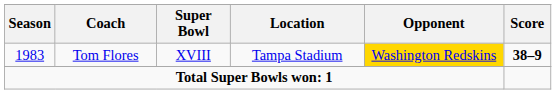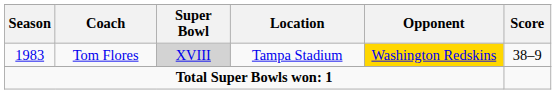1983 | Super Bowl: no background -> lightgrey background
1983 | Score: bold -> normal
